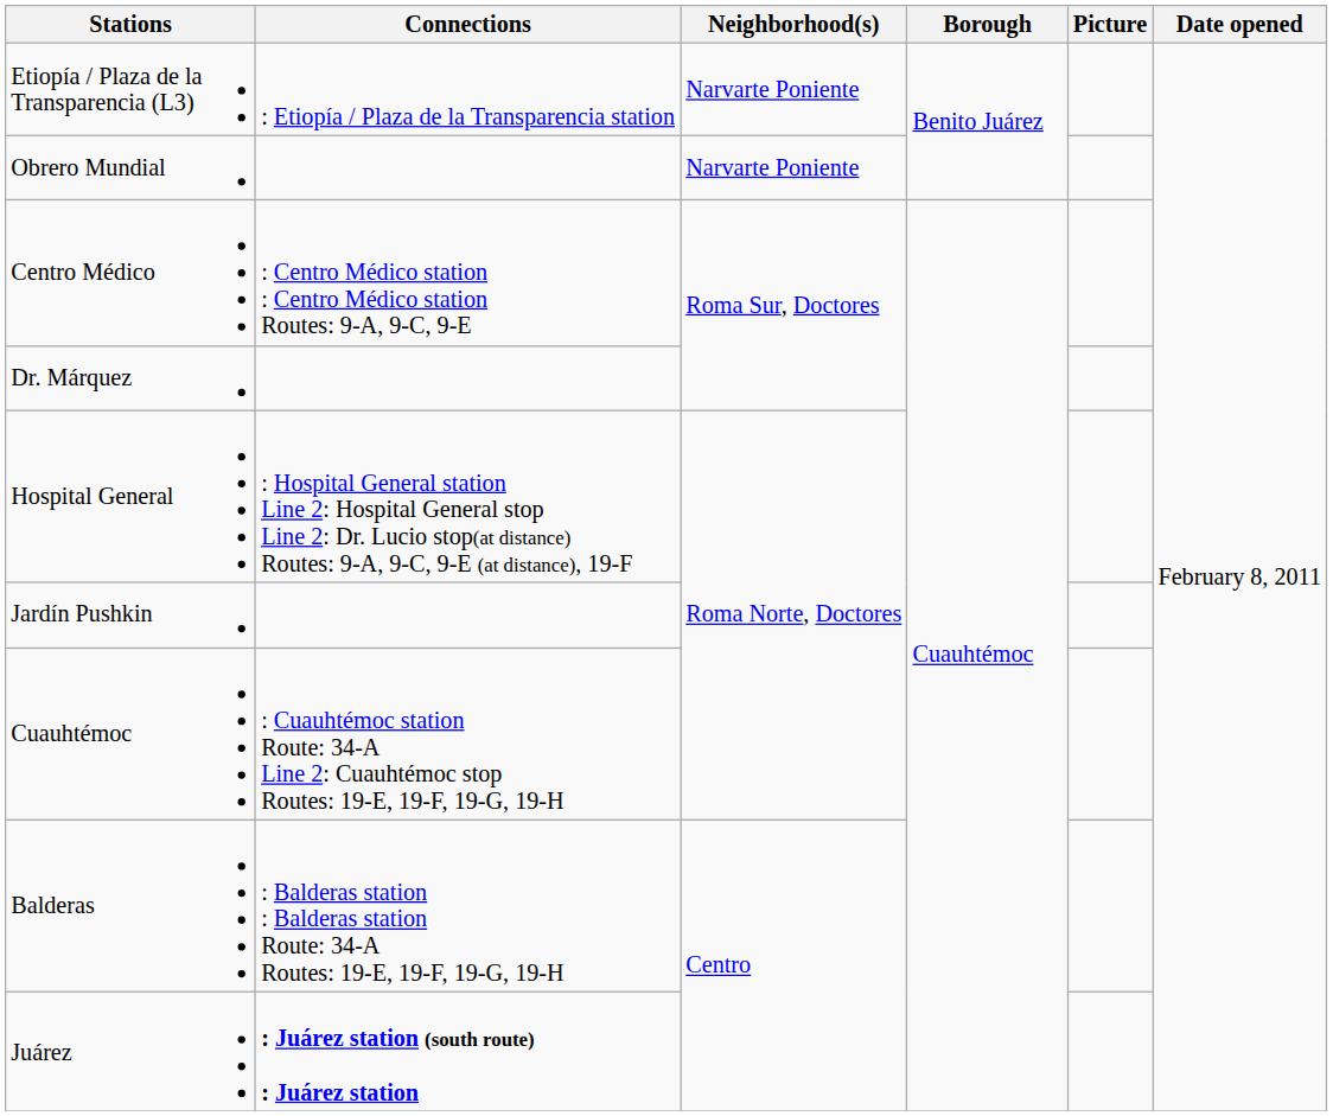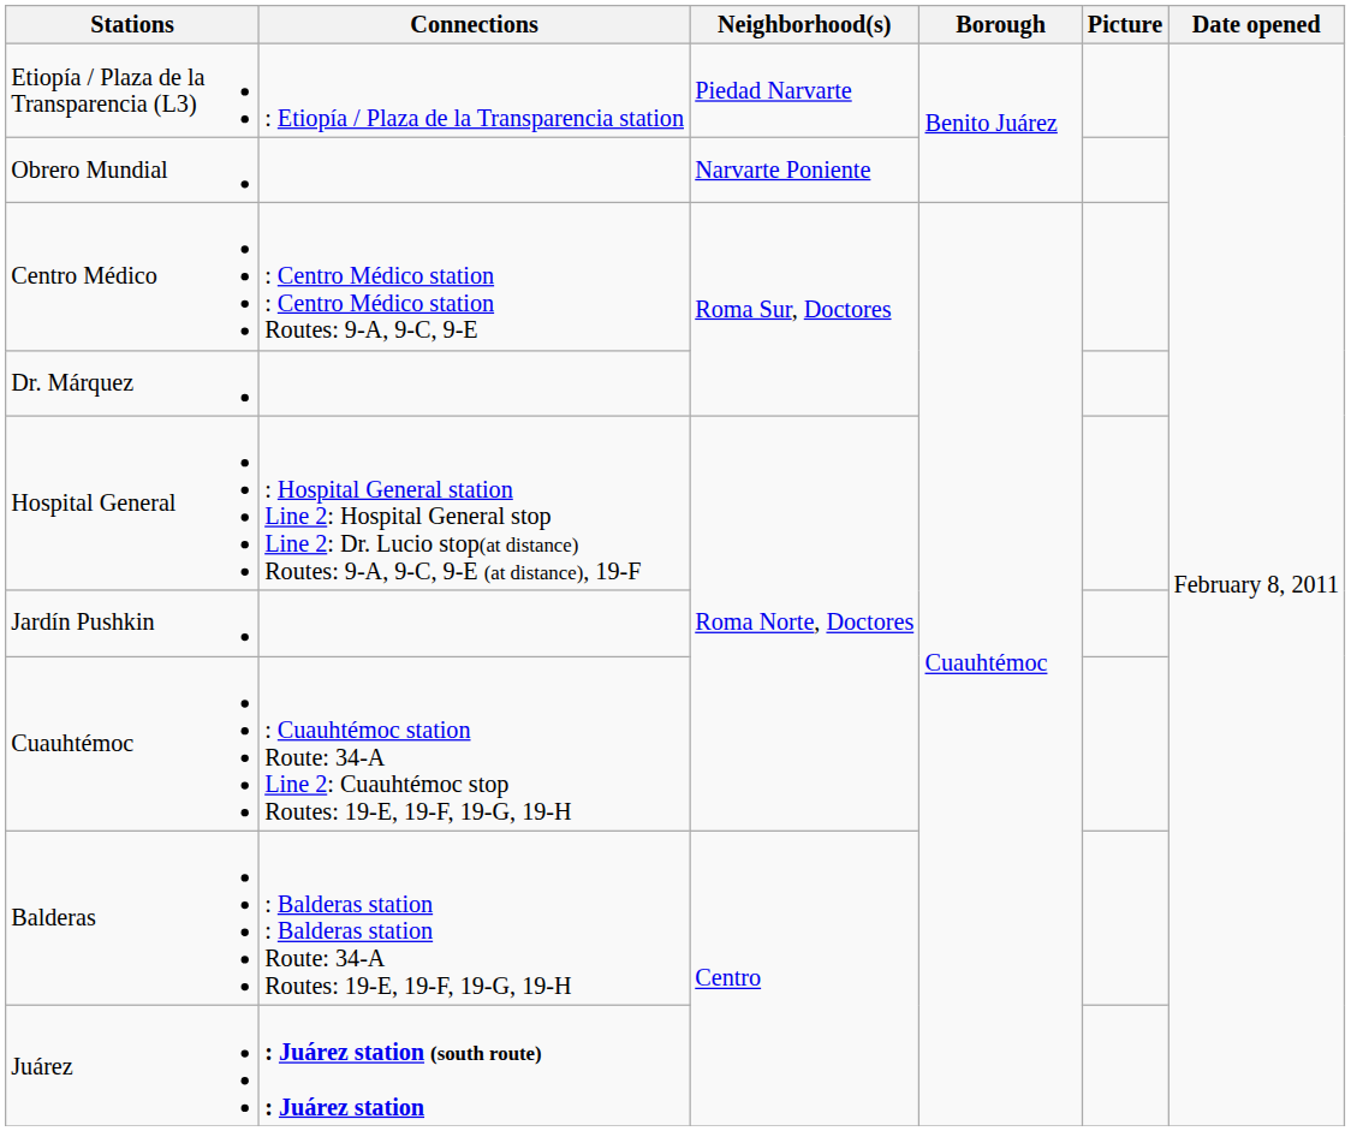Etiopía / Plaza de la Transparencia (L3) | Neighborhood(s): Narvarte Poniente -> Piedad Narvarte
